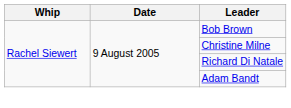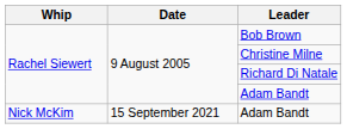+ row: Nick McKim | 15 September 2021 | Adam Bandt
